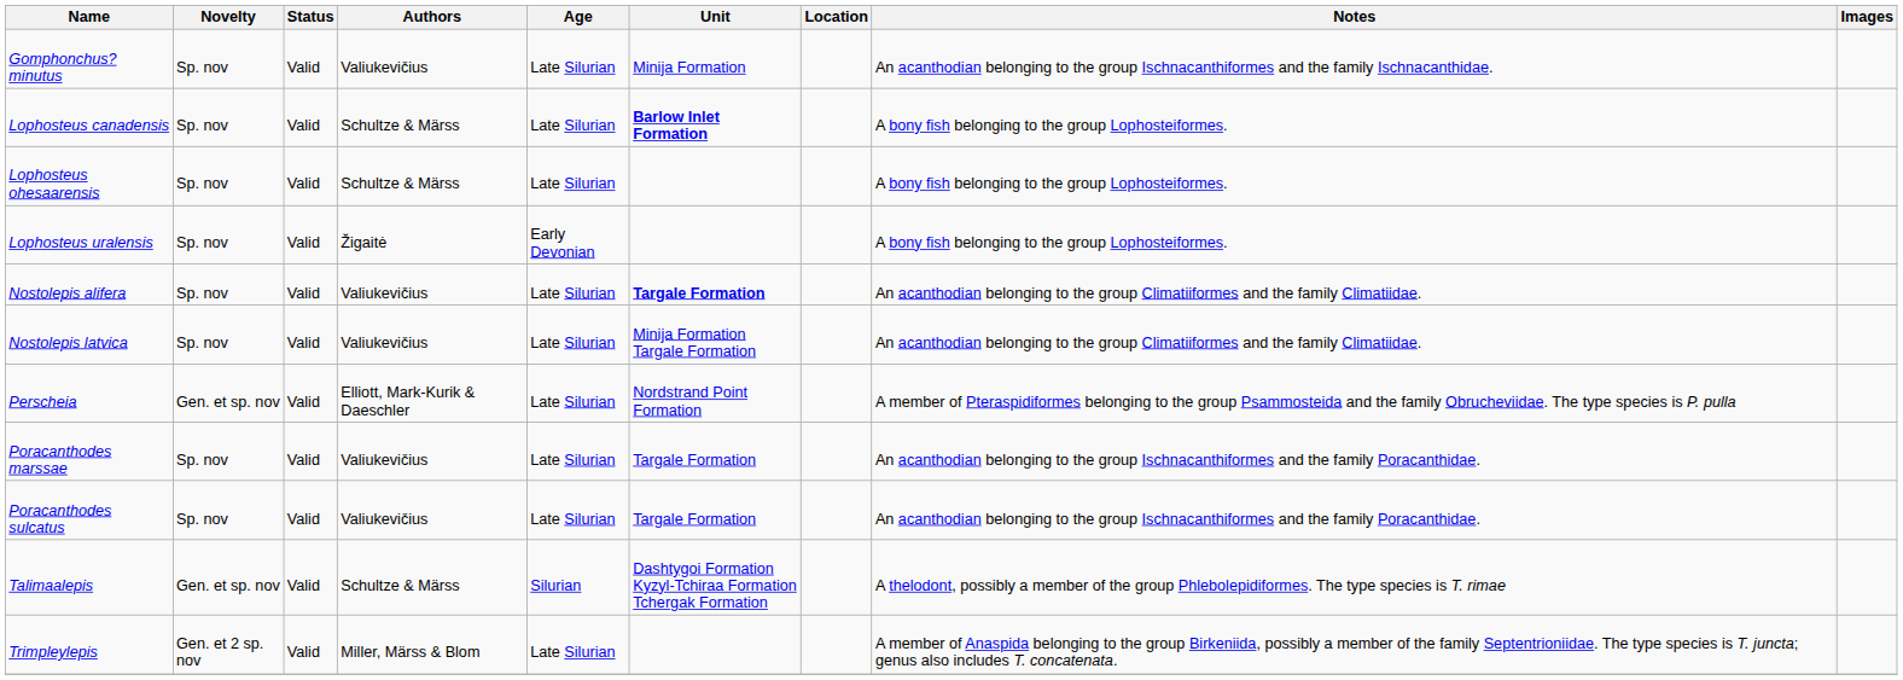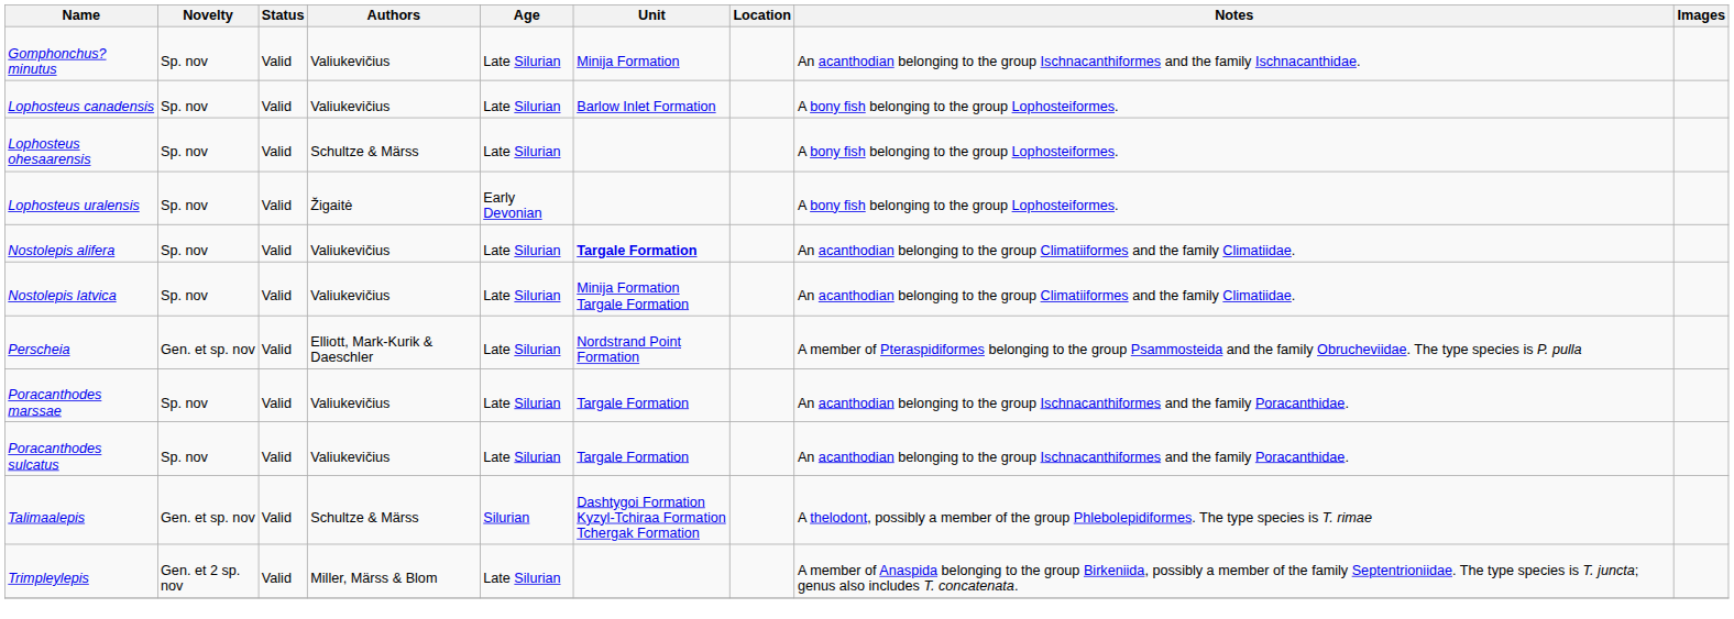Lophosteus canadensis | Authors: Schultze & Märss -> Valiukevičius
Lophosteus canadensis | Unit: bold -> normal
